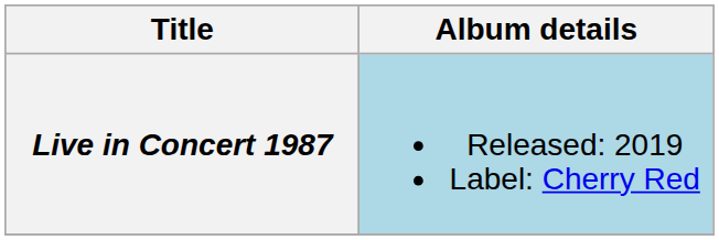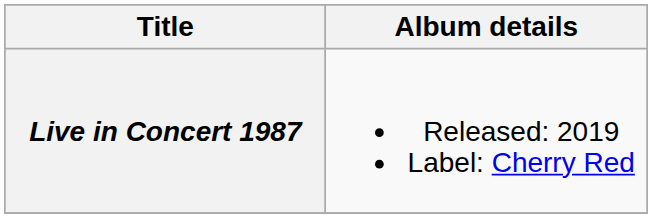Live in Concert 1987 | Album details: lightblue background -> no background
